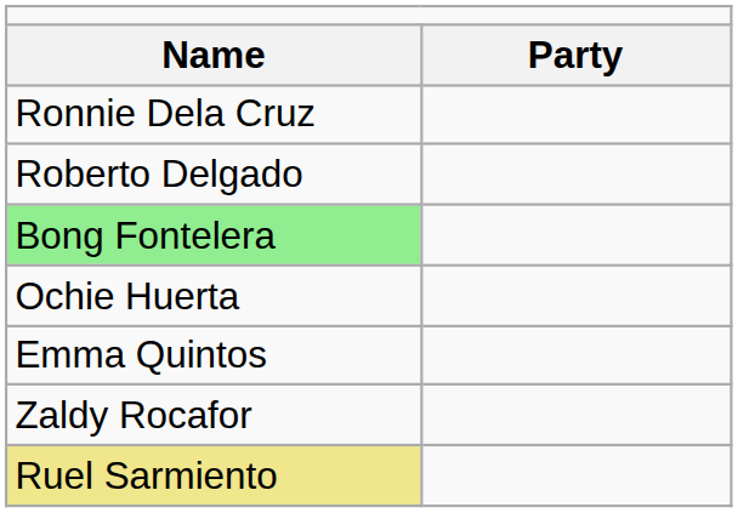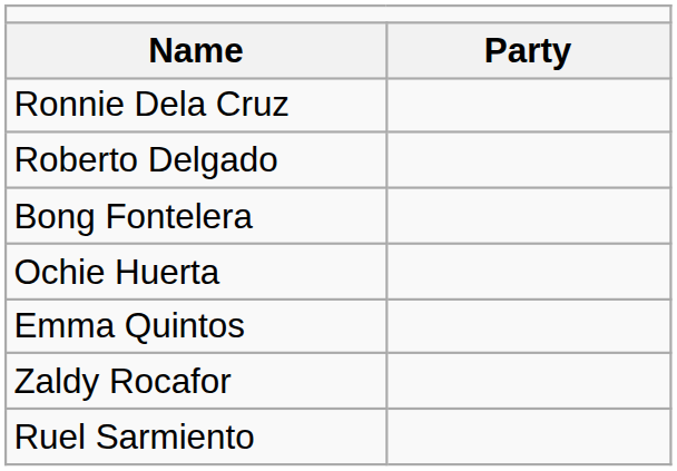Bong Fontelera | column 1: lightgreen background -> no background
Ruel Sarmiento | column 1: khaki background -> no background
